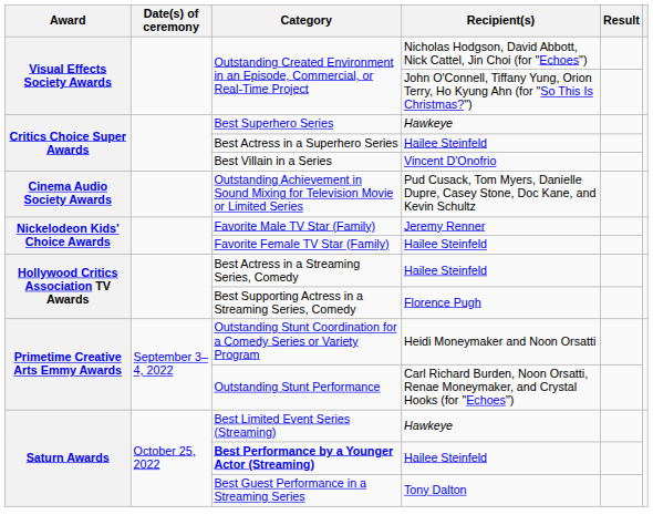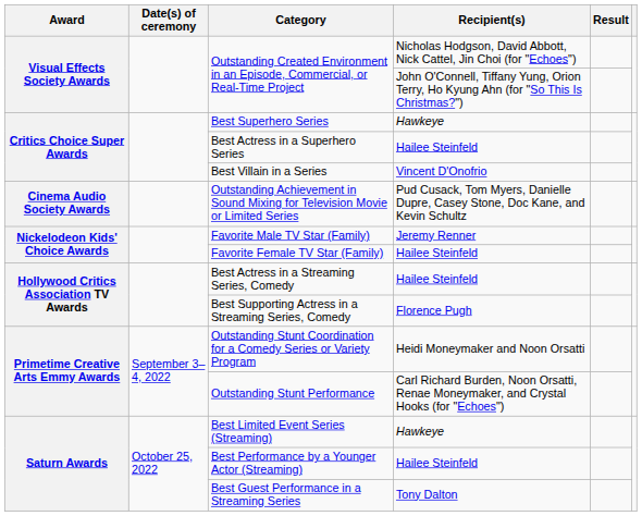Best Performance by a Younger Actor (Streaming) | Category: bold -> normal
